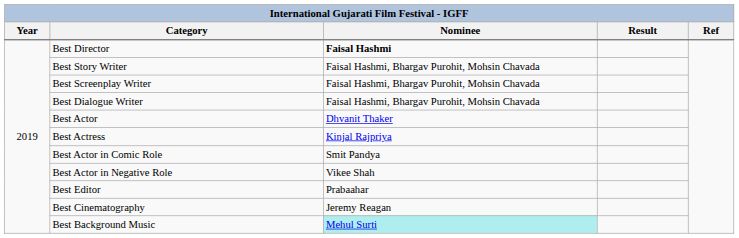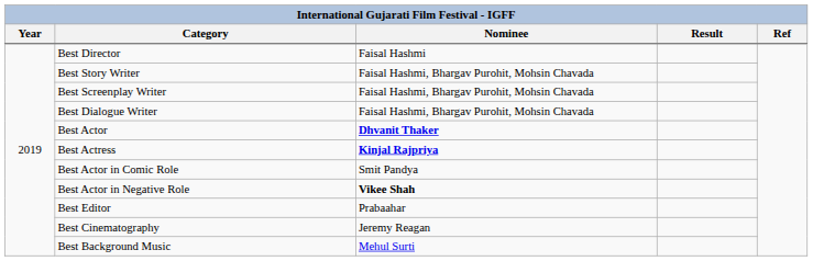Best Director | Nominee: bold -> normal
Best Actor | Nominee: normal -> bold
Best Actress | Nominee: normal -> bold
Best Actor in Negative Role | Nominee: normal -> bold
Best Background Music | Nominee: paleturquoise background -> no background
